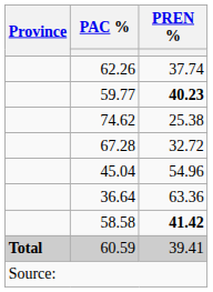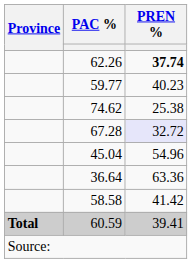62.26 | PREN %: normal -> bold
59.77 | PREN %: bold -> normal
67.28 | PREN %: no background -> lavender background
58.58 | PREN %: bold -> normal
